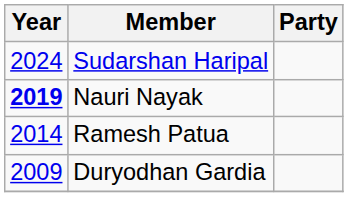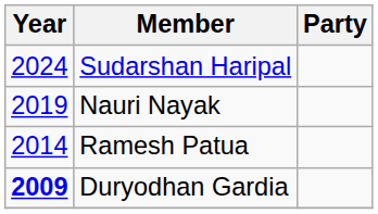Nauri Nayak | Year: bold -> normal
Duryodhan Gardia | Year: normal -> bold
